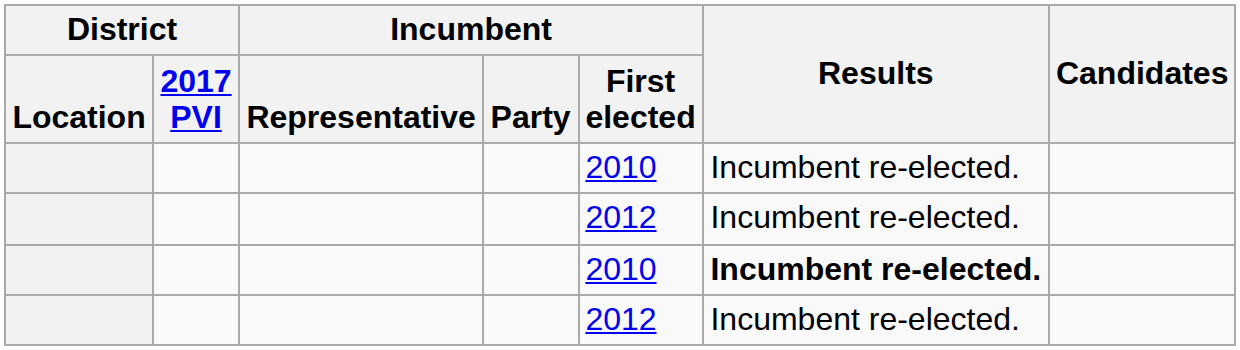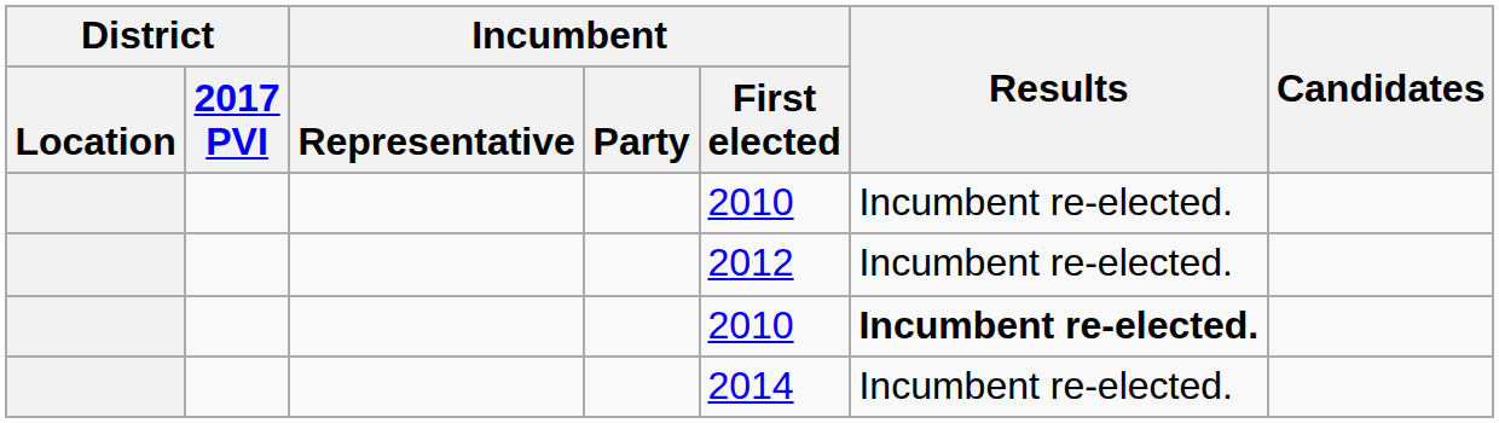row 6 | Incumbent / First elected: 2012 -> 2014
